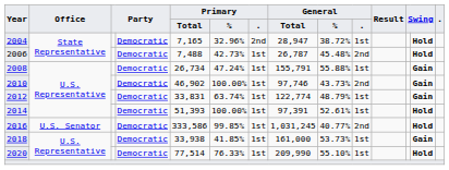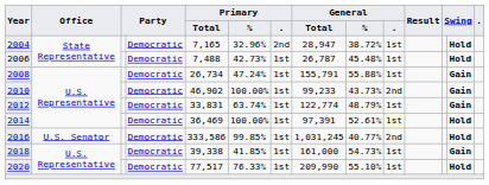2006 | General / .: 2nd -> 1st
2010 | General / Total: 97,746 -> 99,233
2014 | Primary / Total: 51,393 -> 36,469
2014 | General / .: no background -> lightyellow background
2018 | Primary / Total: 33,938 -> 39,338
2018 | General / %: 53.73% -> 54.73%
2020 | Primary / Total: 77,514 -> 77,517
